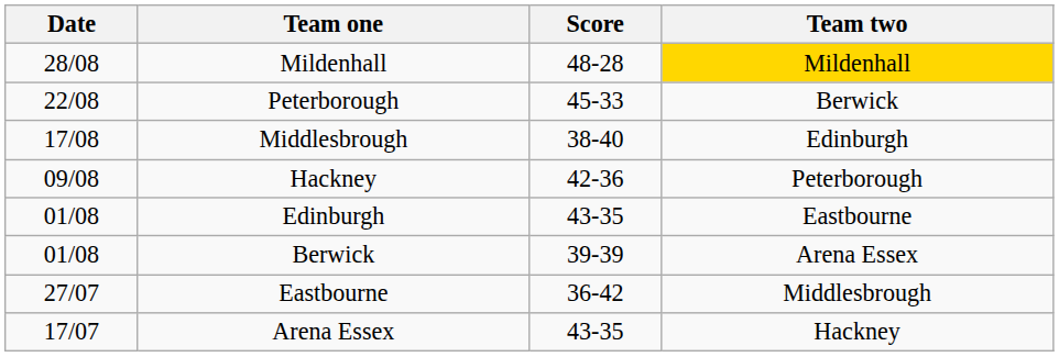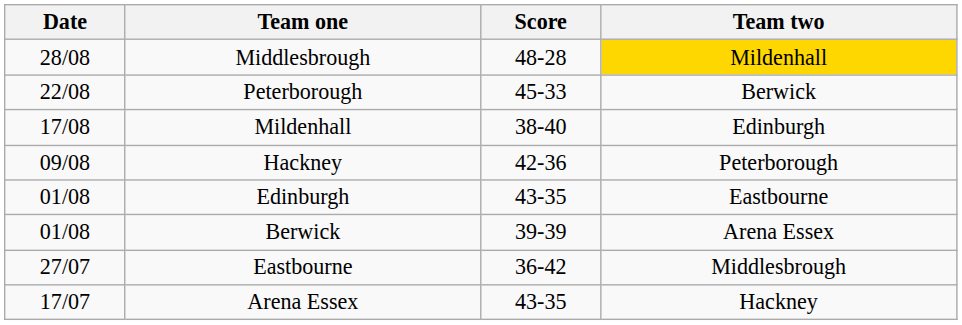row 2 | Team one: Mildenhall -> Middlesbrough
row 4 | Team one: Middlesbrough -> Mildenhall
